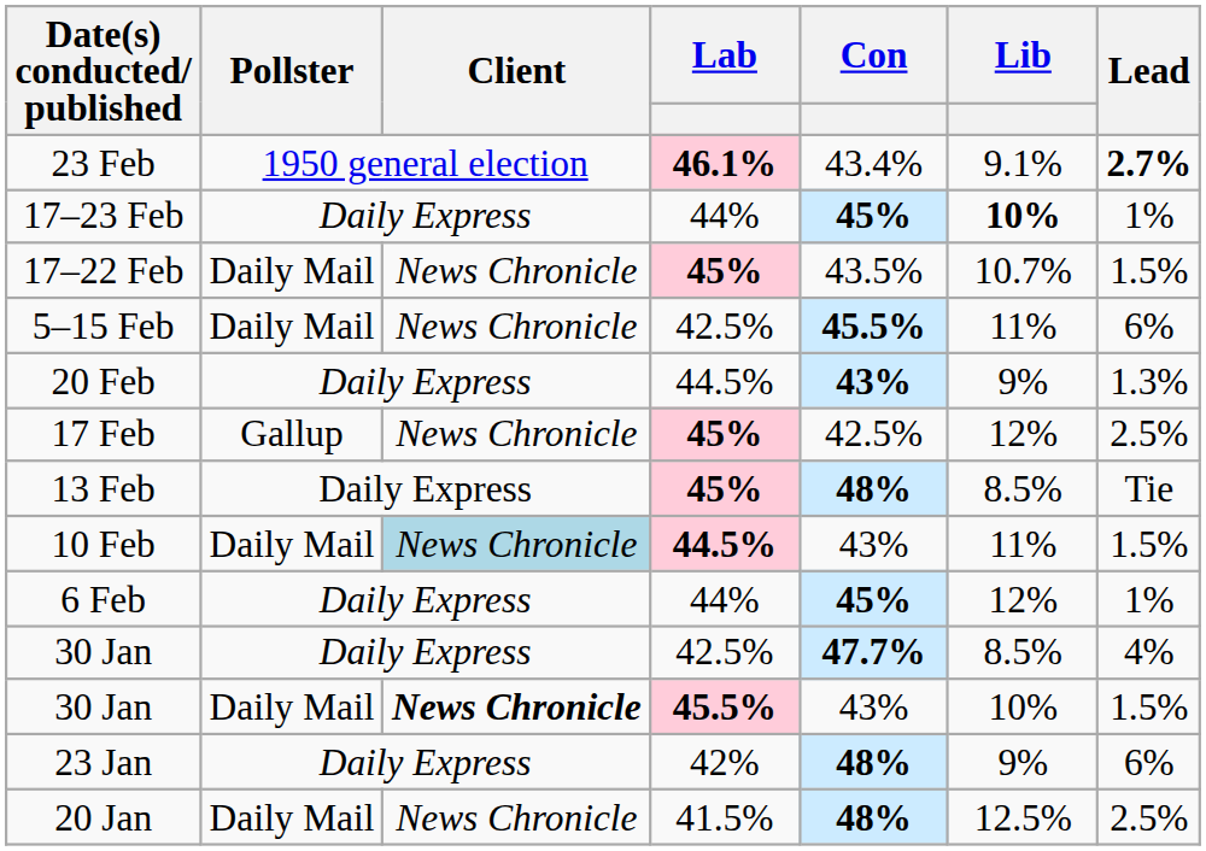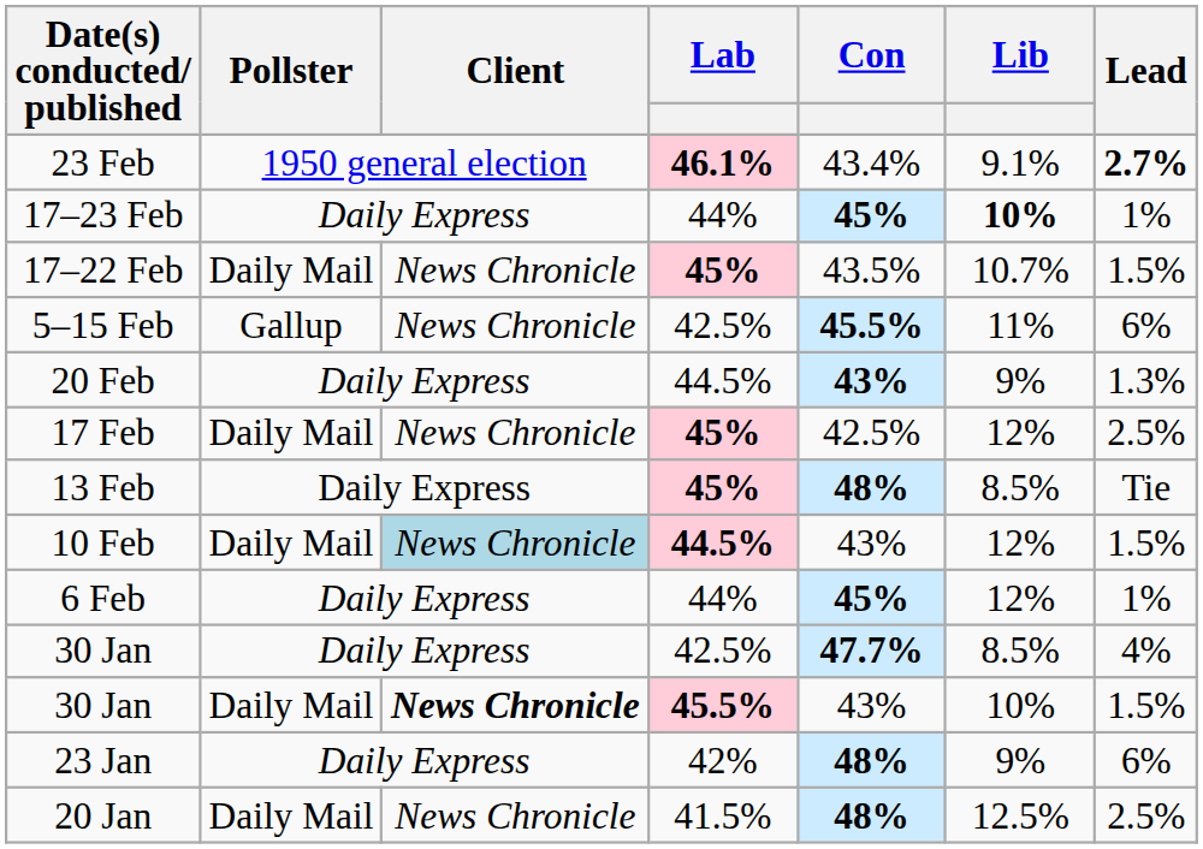5–15 Feb | Pollster: Daily Mail -> Gallup
17 Feb | Pollster: Gallup -> Daily Mail
10 Feb | Lib: 11% -> 12%
